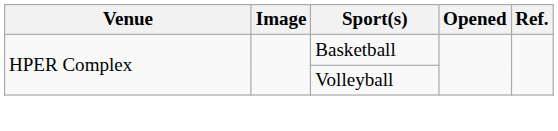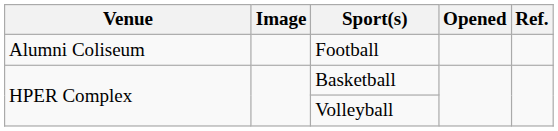+ row: Alumni Coliseum | Football
